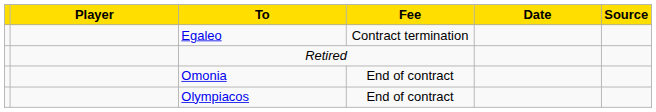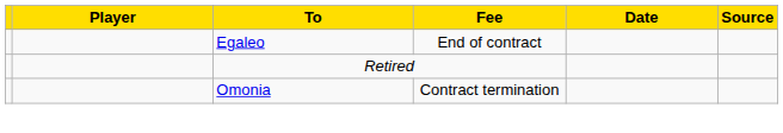Egaleo | Fee: Contract termination -> End of contract
Omonia | Fee: End of contract -> Contract termination
- row: Olympiacos | End of contract
